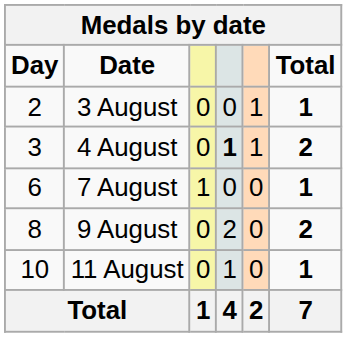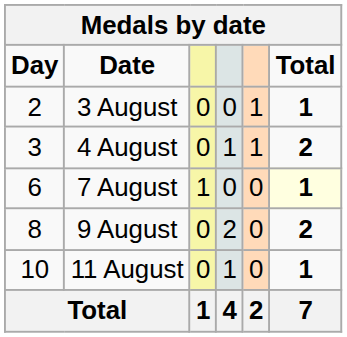4 August | column 4: bold -> normal
7 August | Total: no background -> lightyellow background
